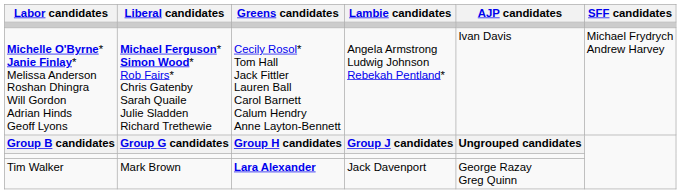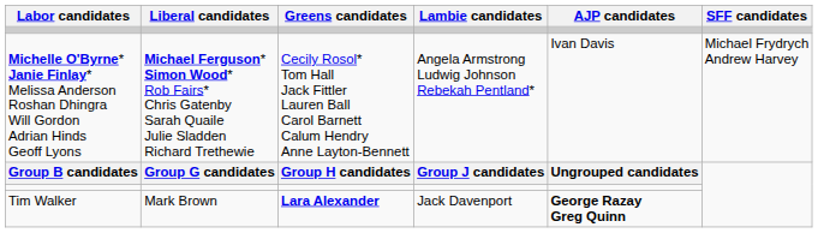Tim Walker | AJP candidates: normal -> bold
